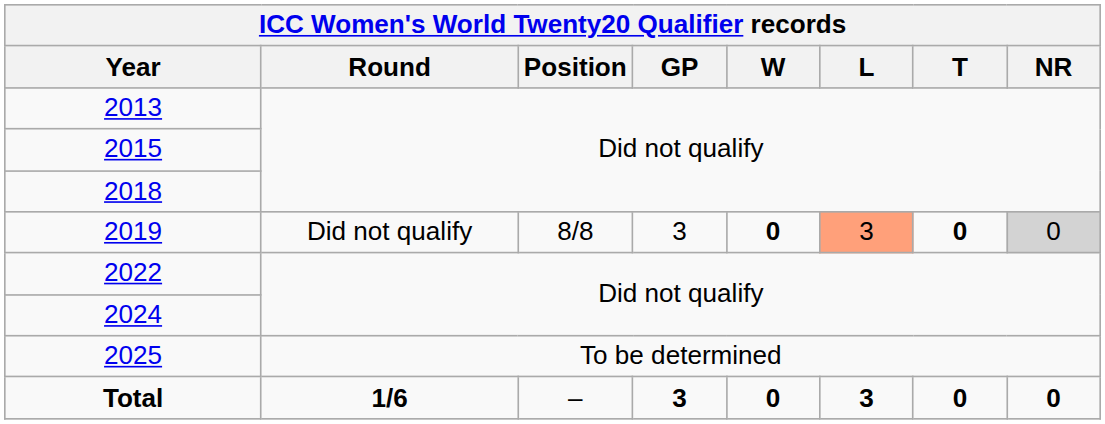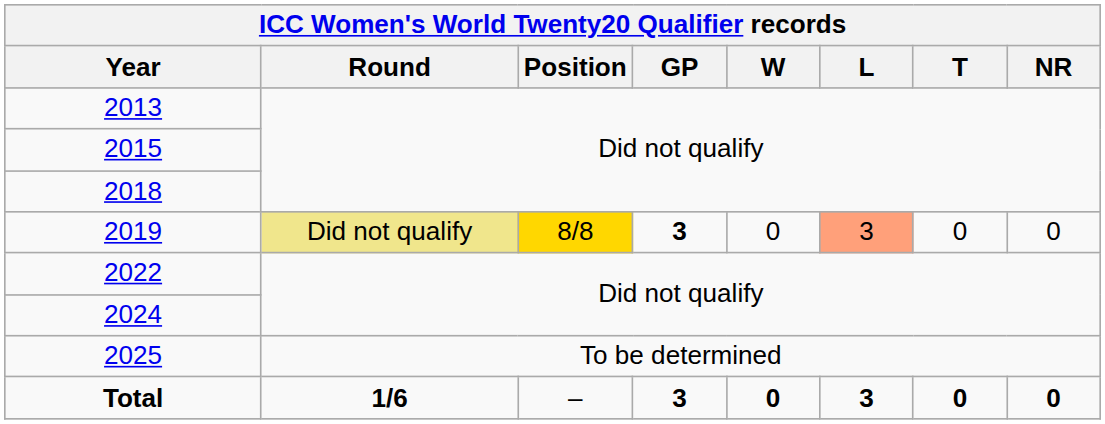2019 | Round: no background -> khaki background
2019 | Position: no background -> gold background
2019 | GP: normal -> bold
2019 | W: bold -> normal
2019 | T: bold -> normal
2019 | NR: lightgrey background -> no background
